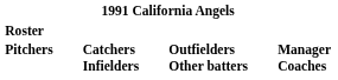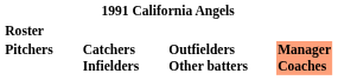Pitchers | column 4: no background -> lightsalmon background
